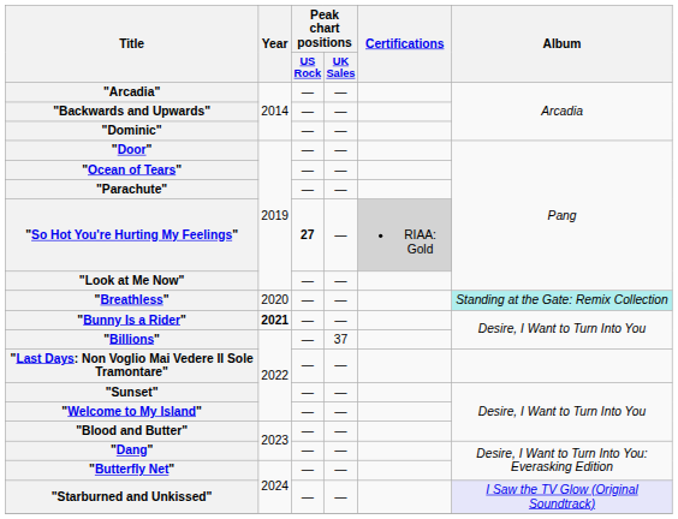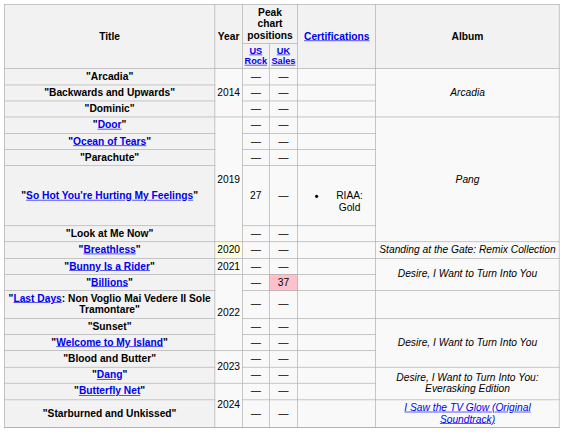"So Hot You're Hurting My Feelings" | Peak chart positions / US Rock: bold -> normal
"So Hot You're Hurting My Feelings" | Certifications: lightgrey background -> no background
"Breathless" | Year: no background -> lightyellow background
"Breathless" | Album: paleturquoise background -> no background
"Bunny Is a Rider" | Year: bold -> normal
"Billions" | Peak chart positions / UK Sales: no background -> pink background
"Starburned and Unkissed" | Album: lavender background -> no background
